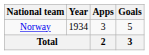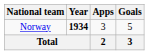Norway | Year: normal -> bold
